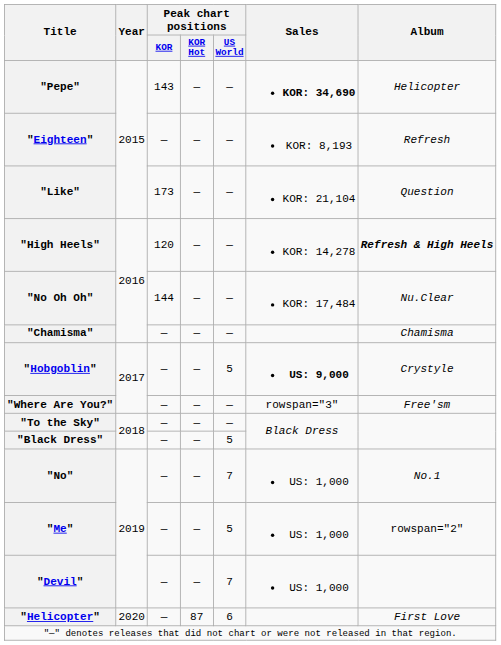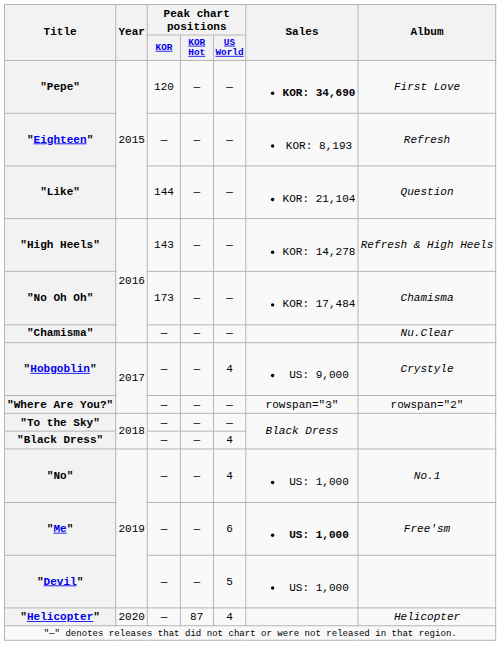"Pepe" | Peak chart positions / KOR: 143 -> 120
"Pepe" | Album: Helicopter -> First Love
"Like" | Peak chart positions / KOR: 173 -> 144
"High Heels" | Peak chart positions / KOR: 120 -> 143
"High Heels" | Album: bold -> normal
"No Oh Oh" | Peak chart positions / KOR: 144 -> 173
"No Oh Oh" | Album: Nu.Clear -> Chamisma
"Chamisma" | Album: Chamisma -> Nu.Clear
"Hobgoblin" | Peak chart positions / US World: 5 -> 4
"Hobgoblin" | Sales: bold -> normal
"Where Are You?" | Album: Free'sm -> rowspan="2"
"Black Dress" | Peak chart positions / US World: 5 -> 4
"No" | Peak chart positions / US World: 7 -> 4
"Me" | Peak chart positions / US World: 5 -> 6
"Me" | Sales: normal -> bold
"Me" | Album: rowspan="2" -> Free'sm
"Devil" | Peak chart positions / US World: 7 -> 5
"Helicopter" | Peak chart positions / US World: 6 -> 4
"Helicopter" | Album: First Love -> Helicopter
